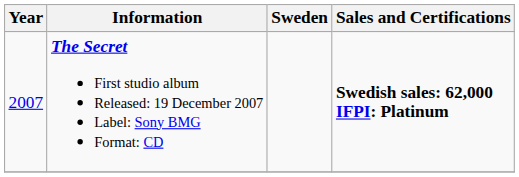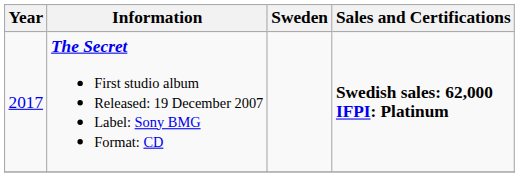row 2 | Year: 2007 -> 2017
